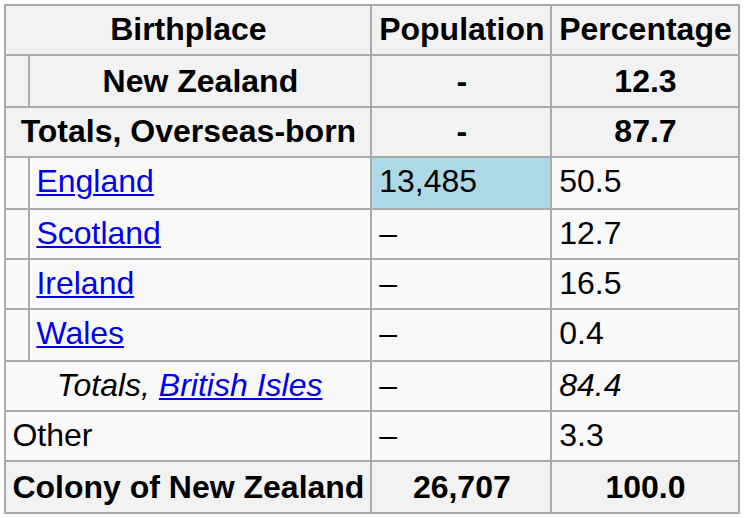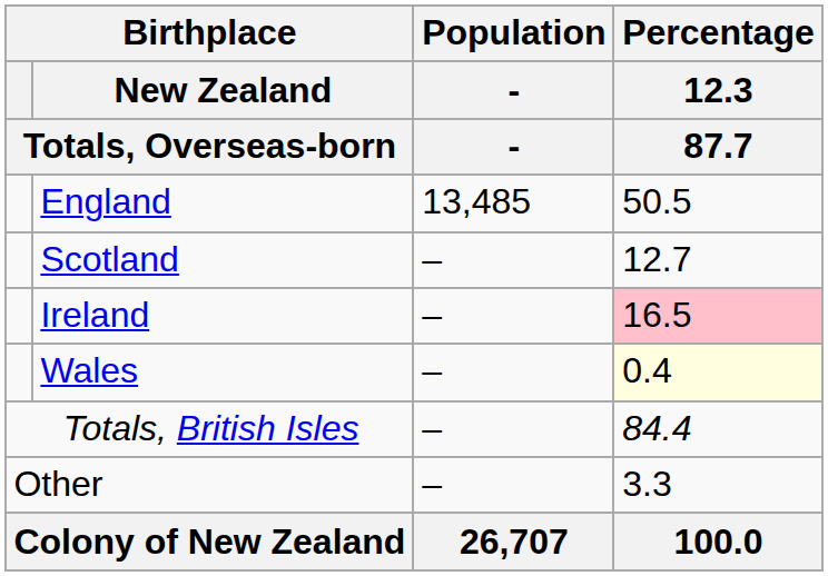England | Population / -: lightblue background -> no background
Ireland | Percentage / 12.3 / 87.7: no background -> pink background
Wales | Percentage / 12.3 / 87.7: no background -> lightyellow background
